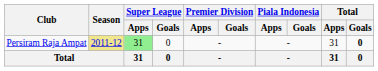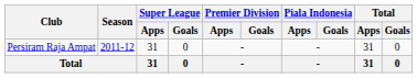Persiram Raja Ampat | Season: khaki background -> no background
Persiram Raja Ampat | Super League / Apps: lightgreen background -> no background
Persiram Raja Ampat | Total / Goals: bold -> normal
